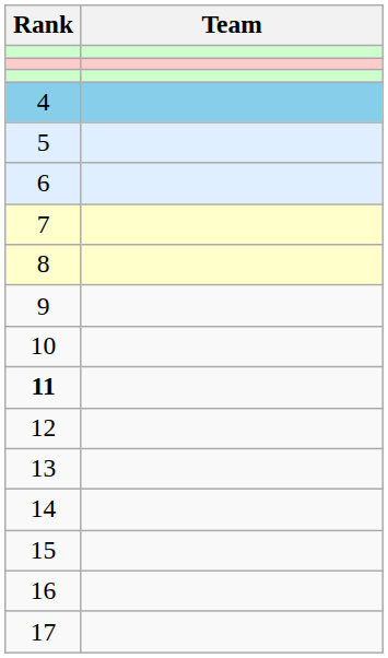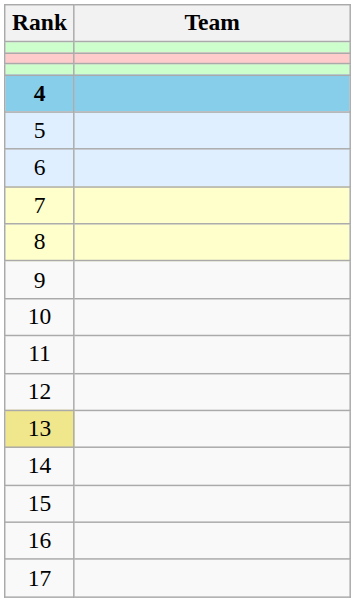row 5 | Rank: normal -> bold
row 12 | Rank: bold -> normal
row 14 | Rank: no background -> khaki background
